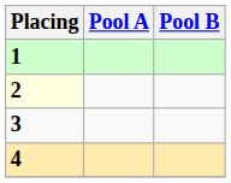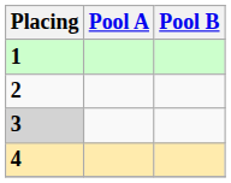2 | Placing: lightyellow background -> no background
3 | Placing: no background -> lightgrey background
